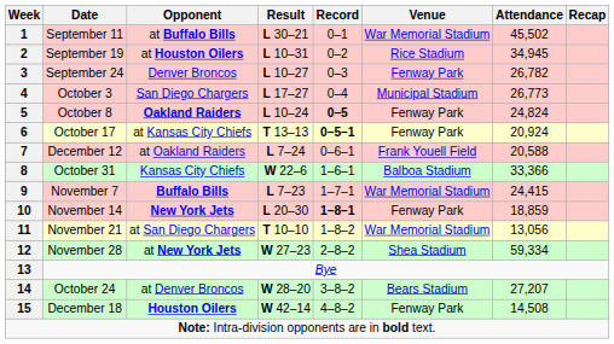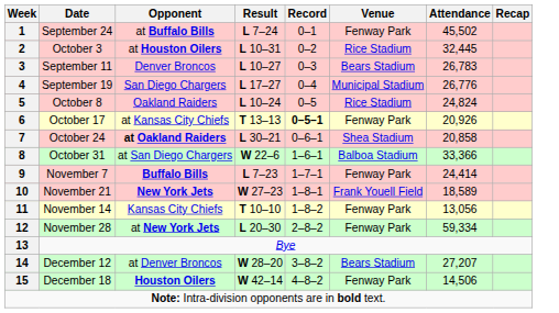1 | Date: September 11 -> September 24
1 | Result: L 30–21 -> L 7–24
1 | Venue: War Memorial Stadium -> Fenway Park
2 | Date: September 19 -> October 3
2 | Attendance: 34,945 -> 32,445
3 | Date: September 24 -> September 11
3 | Venue: Fenway Park -> Bears Stadium
3 | Attendance: 26,782 -> 26,783
4 | Date: October 3 -> September 19
4 | Attendance: 26,773 -> 26,776
5 | Opponent: bold -> normal
5 | Record: bold -> normal
5 | Venue: Fenway Park -> Rice Stadium
6 | Attendance: 20,924 -> 20,926
7 | Date: December 12 -> October 24
7 | Opponent: normal -> bold
7 | Result: L 7–24 -> L 30–21
7 | Venue: Frank Youell Field -> Shea Stadium
7 | Attendance: 20,588 -> 20,858
8 | Opponent: Kansas City Chiefs -> at San Diego Chargers
9 | Venue: War Memorial Stadium -> Fenway Park
9 | Attendance: 24,415 -> 24,414
10 | Date: November 14 -> November 21
10 | Result: L 20–30 -> W 27–23
10 | Record: bold -> normal
10 | Venue: Fenway Park -> Frank Youell Field
10 | Attendance: 18,859 -> 18,589
11 | Date: November 21 -> November 14
11 | Opponent: at San Diego Chargers -> Kansas City Chiefs
11 | Venue: War Memorial Stadium -> Fenway Park
12 | Result: W 27–23 -> L 20–30
12 | Venue: Shea Stadium -> Fenway Park
14 | Date: October 24 -> December 12
15 | Attendance: 14,508 -> 14,506
